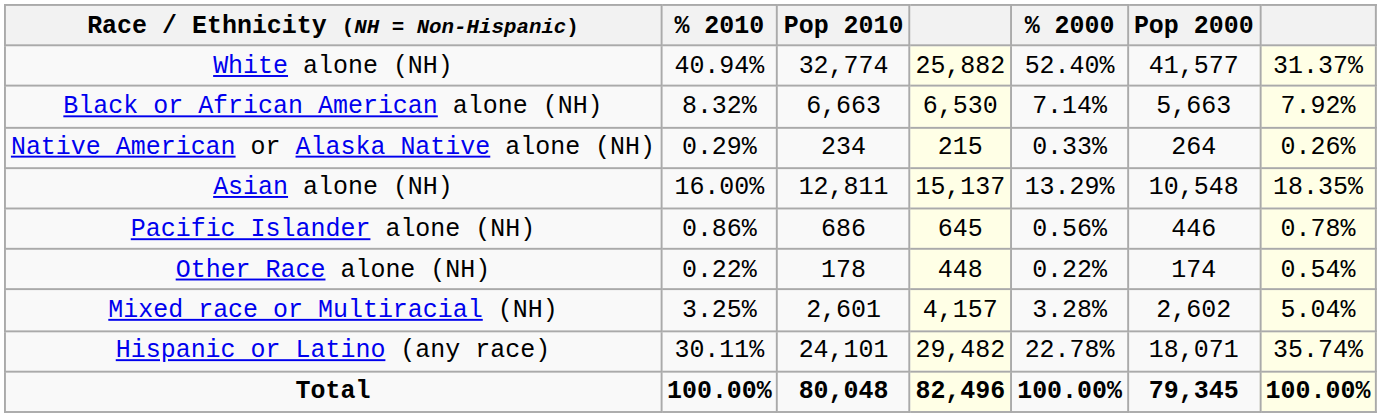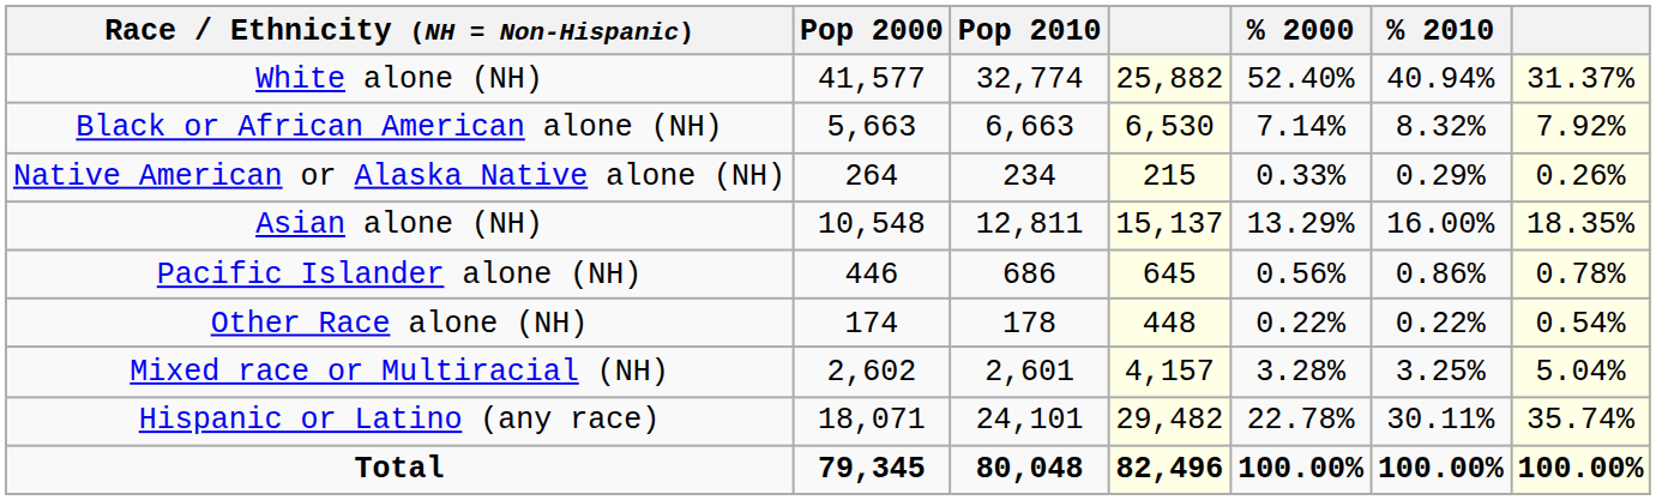columns swapped: Pop 2000 <-> % 2010
